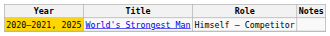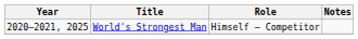World's Strongest Man | Year: gold background -> no background
